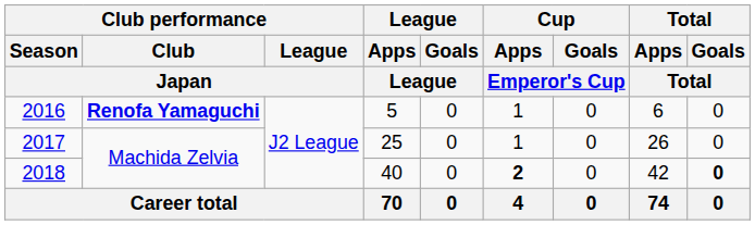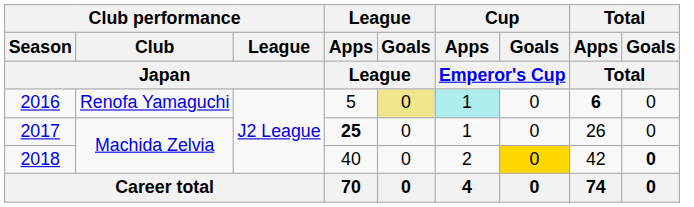2016 | Club performance / Club / Japan: bold -> normal
2016 | League / Goals / League: no background -> khaki background
2016 | Cup / Apps / Emperor's Cup: no background -> paleturquoise background
2016 | Total / Apps / Total: normal -> bold
2017 | League / Apps / League: normal -> bold
2018 | Cup / Apps / Emperor's Cup: bold -> normal
2018 | Cup / Goals / Emperor's Cup: no background -> gold background
